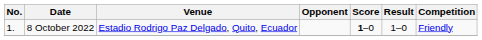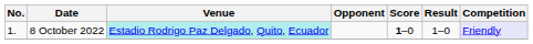8 October 2022 | Venue: no background -> paleturquoise background
8 October 2022 | Competition: no background -> lavender background
